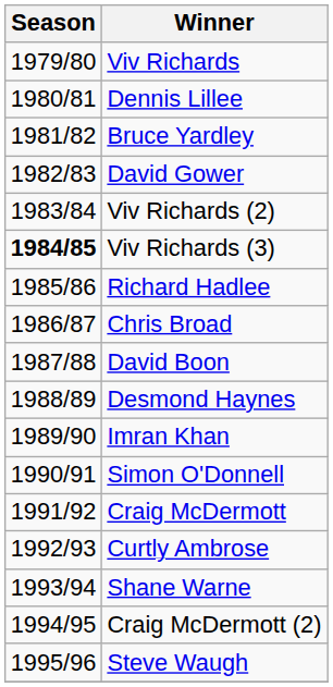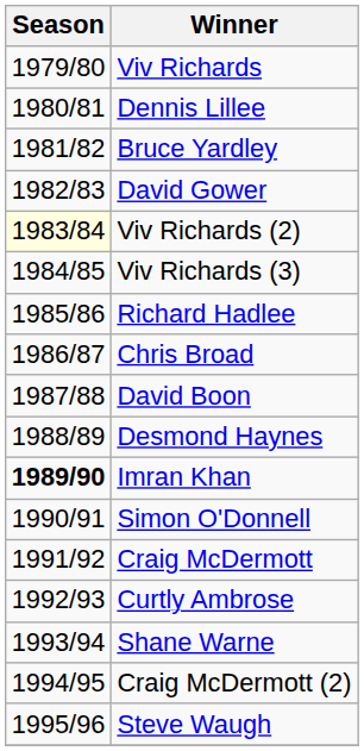Viv Richards (2) | Season: no background -> lightyellow background
Viv Richards (3) | Season: bold -> normal
Imran Khan | Season: normal -> bold
